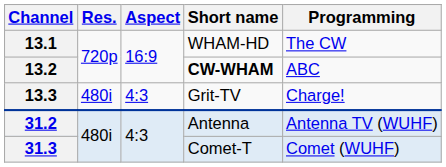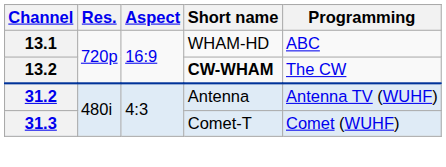13.1 | Programming: The CW -> ABC
13.2 | Programming: ABC -> The CW
- row: 13.3 | 480i | 4:3 | Grit-TV | Charge!
